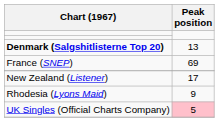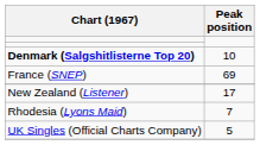row 4 | Peak position: 13 -> 10
row 7 | Peak position: 9 -> 7
row 8 | Peak position: pink background -> no background
